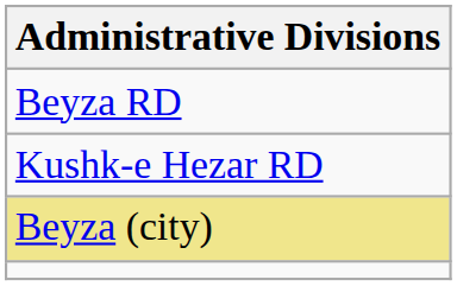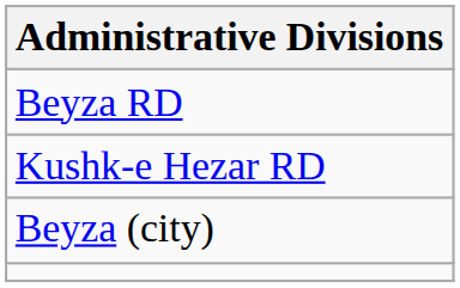row 4 | column 1: khaki background -> no background
